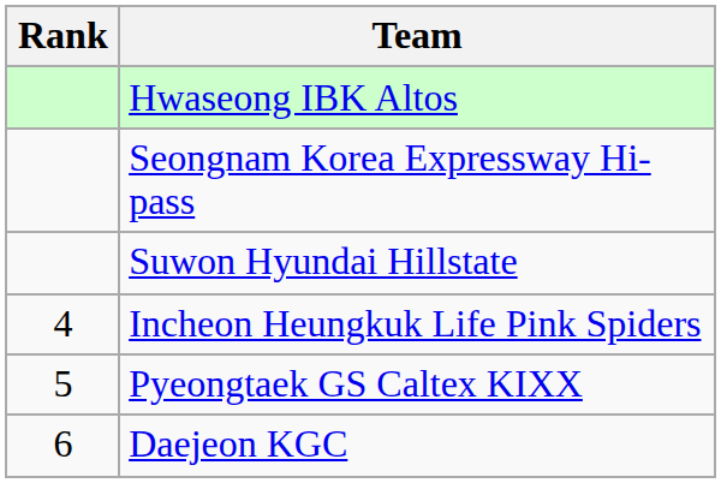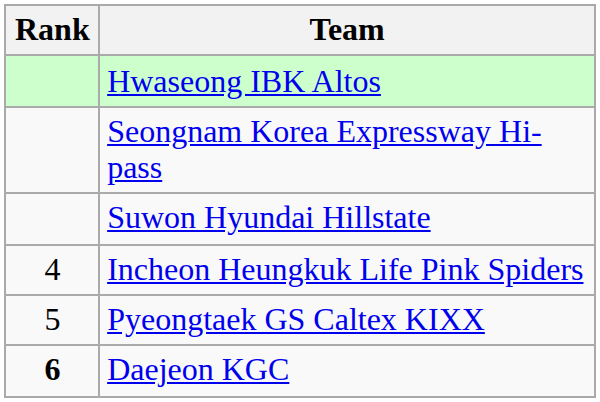Daejeon KGC | Rank: normal -> bold
